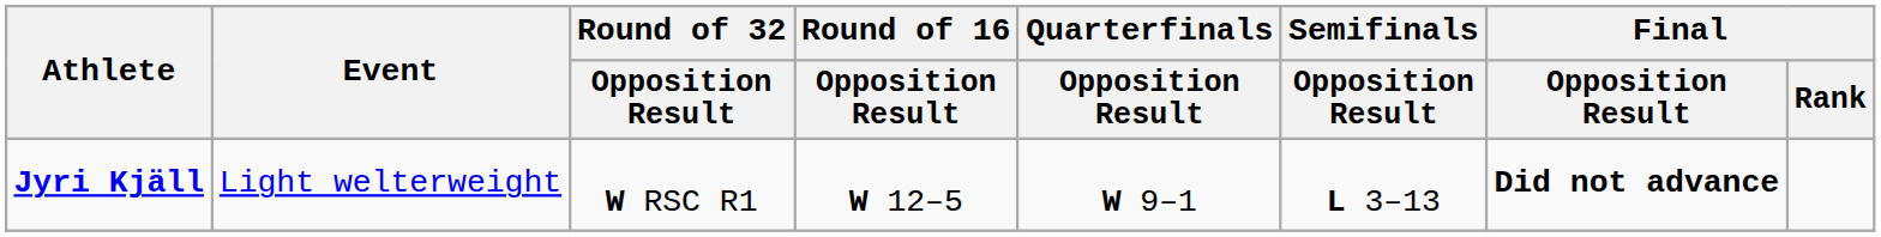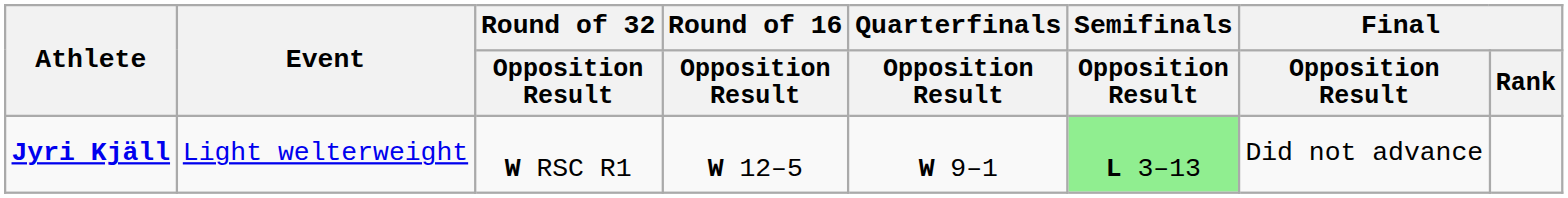Jyri Kjäll | Semifinals / Opposition Result: no background -> lightgreen background
Jyri Kjäll | Final / Opposition Result: bold -> normal
